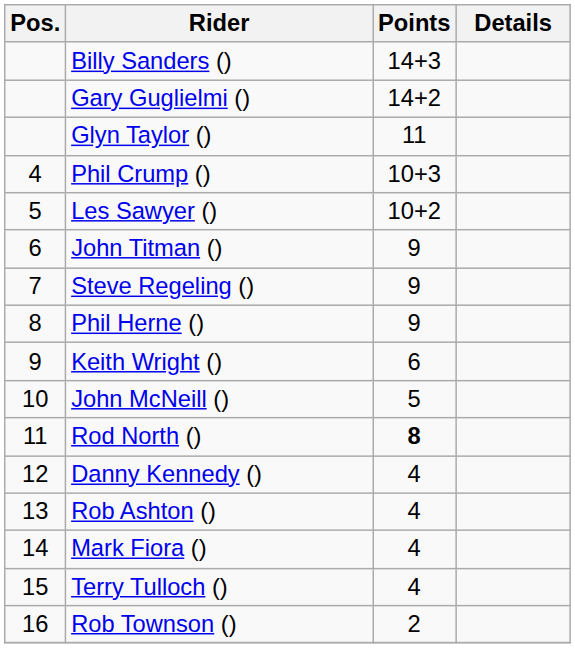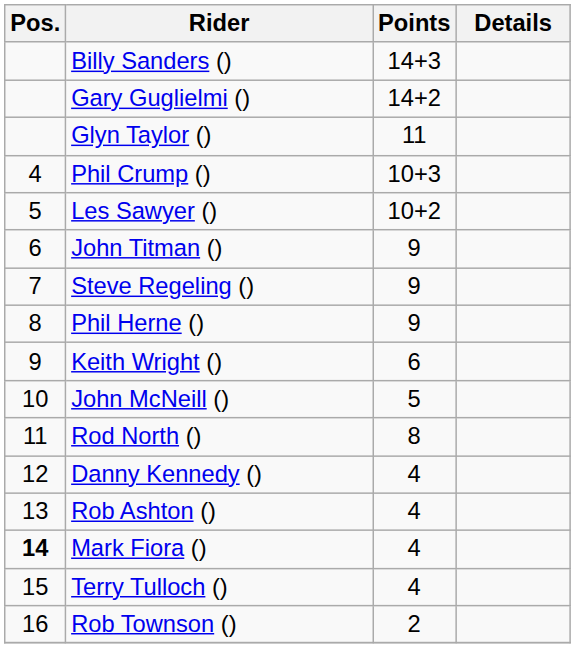Rod North () | Points: bold -> normal
Mark Fiora () | Pos.: normal -> bold
